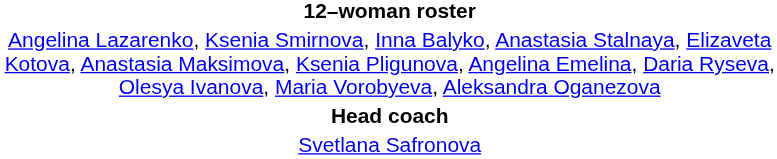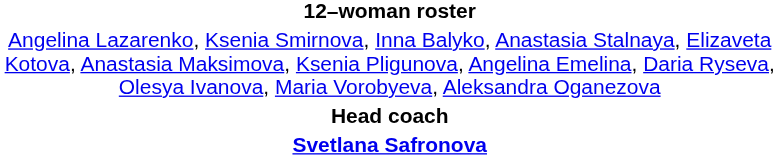row 4 | column 1: normal -> bold
